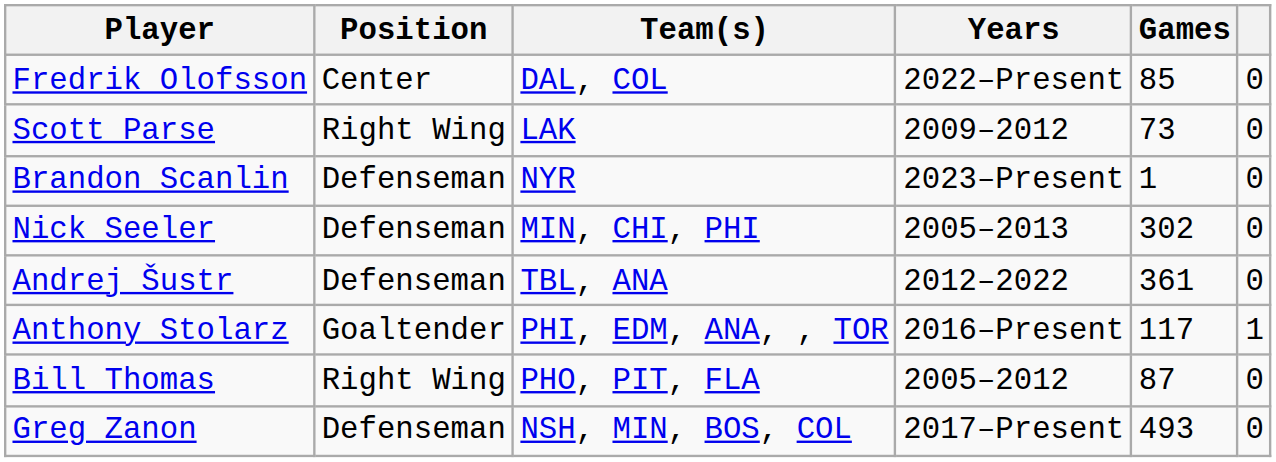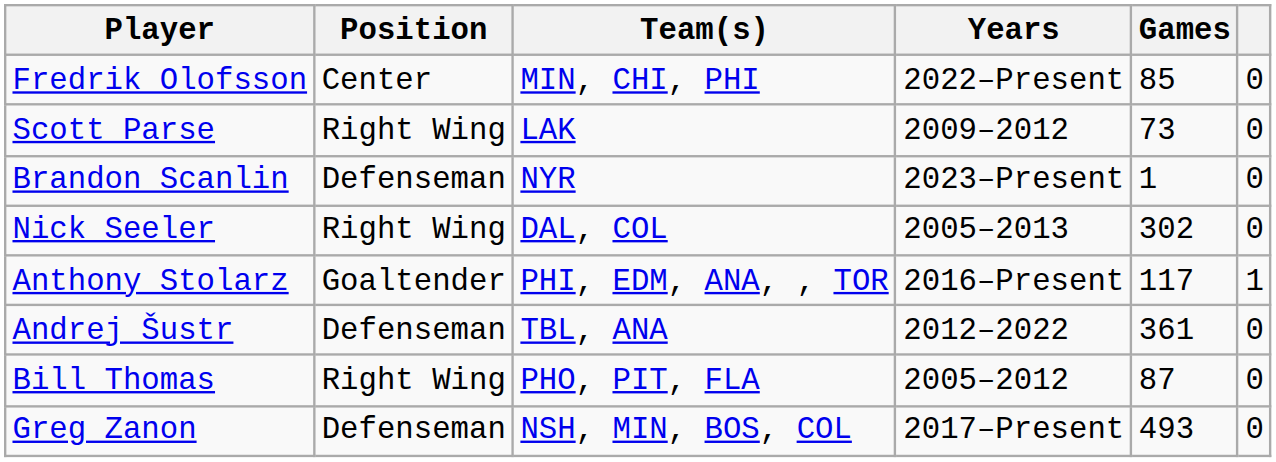Fredrik Olofsson | Team(s): DAL, COL -> MIN, CHI, PHI
Nick Seeler | Position: Defenseman -> Right Wing
Nick Seeler | Team(s): MIN, CHI, PHI -> DAL, COL
rows swapped: Anthony Stolarz <-> Andrej Šustr
